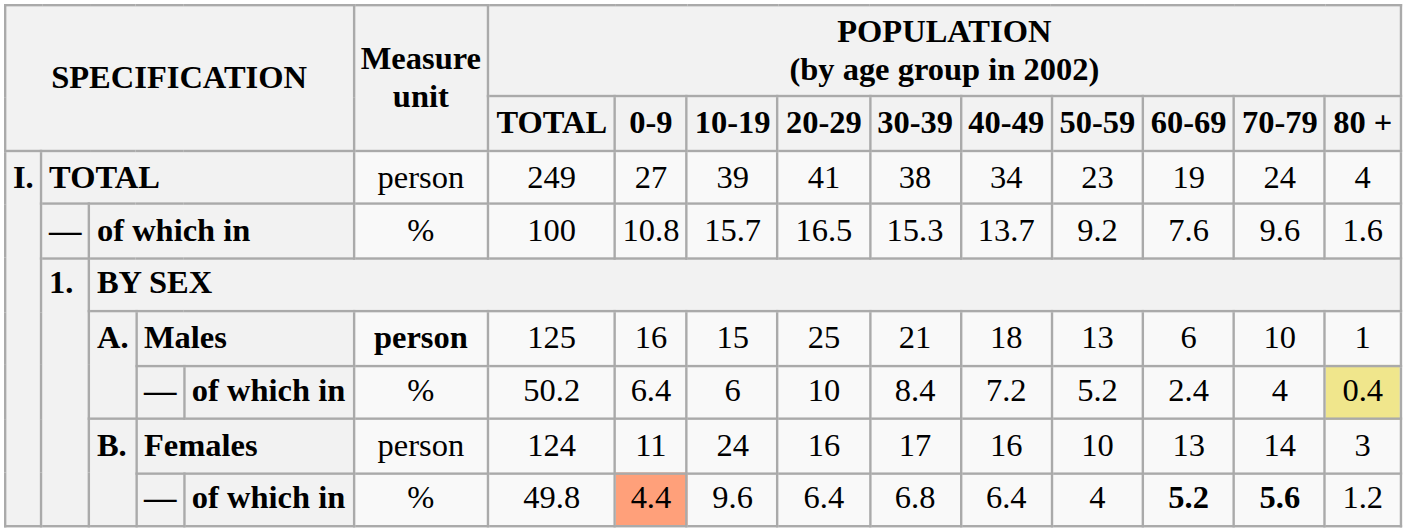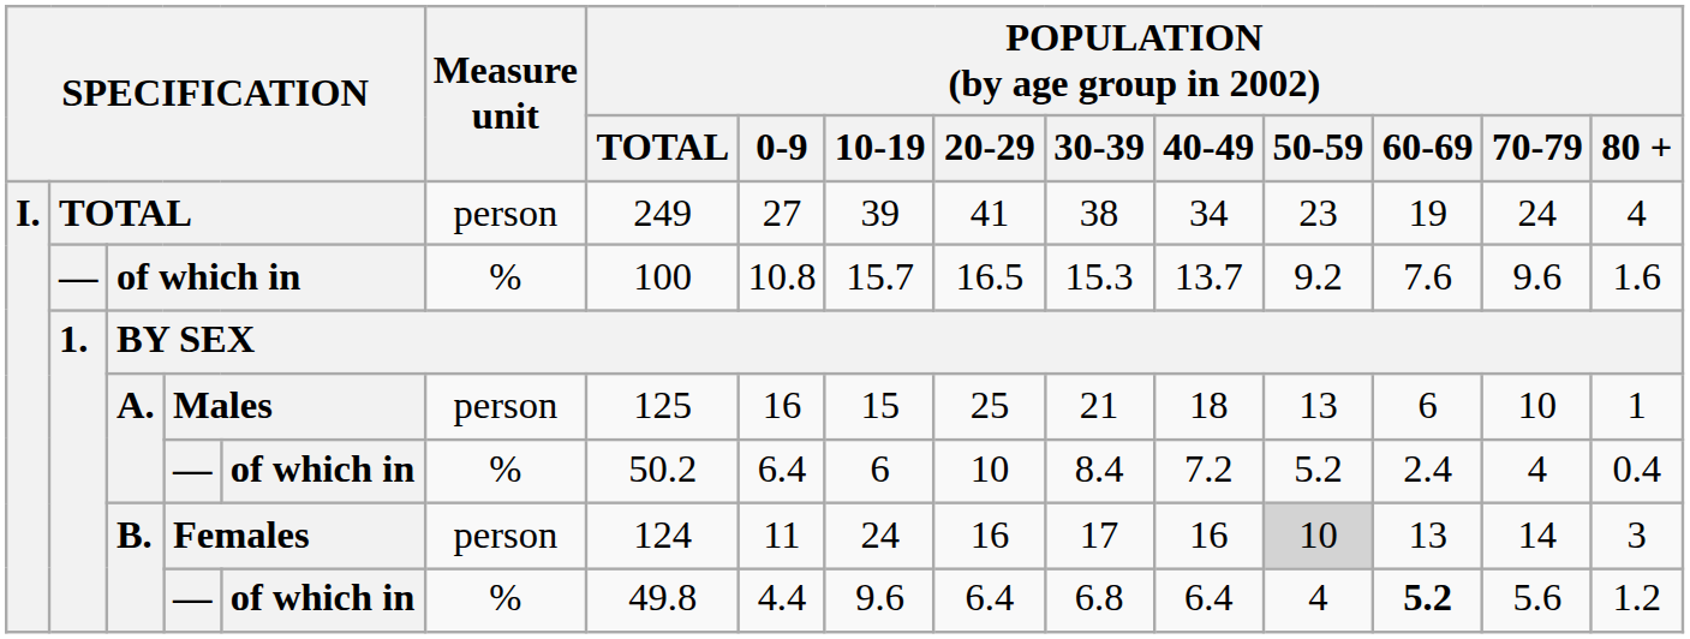Males | Measure unit: bold -> normal
A. / — | POPULATION (by age group in 2002) / 80 +: khaki background -> no background
Females | POPULATION (by age group in 2002) / 50-59: no background -> lightgrey background
B. / — | POPULATION (by age group in 2002) / 0-9: lightsalmon background -> no background
B. / — | POPULATION (by age group in 2002) / 70-79: bold -> normal
